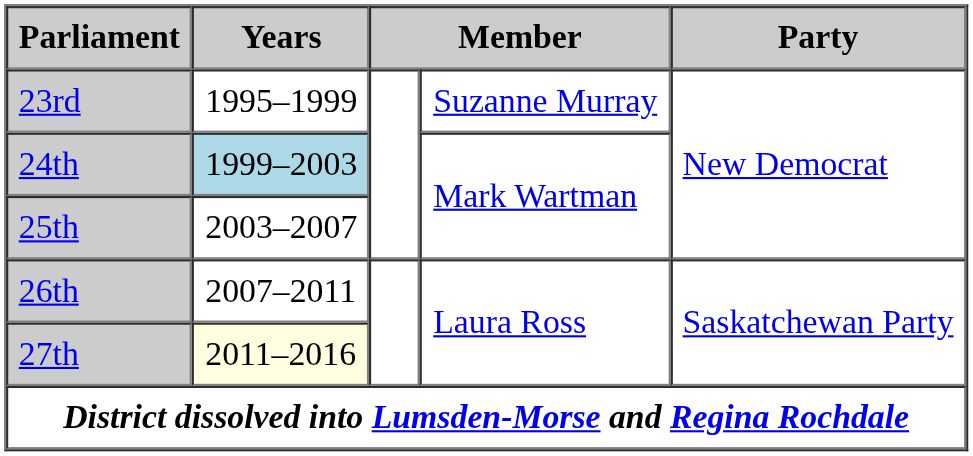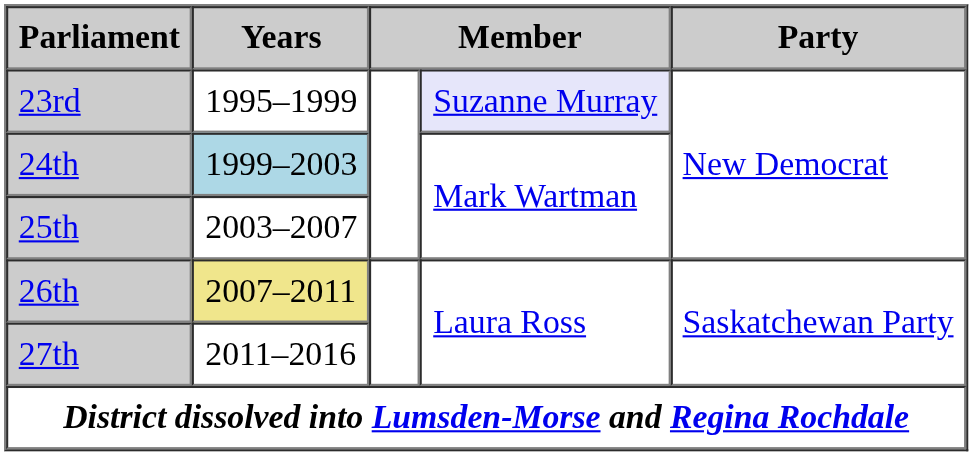23rd | column 4: no background -> lavender background
26th | Years: no background -> khaki background
27th | Years: lightyellow background -> no background
